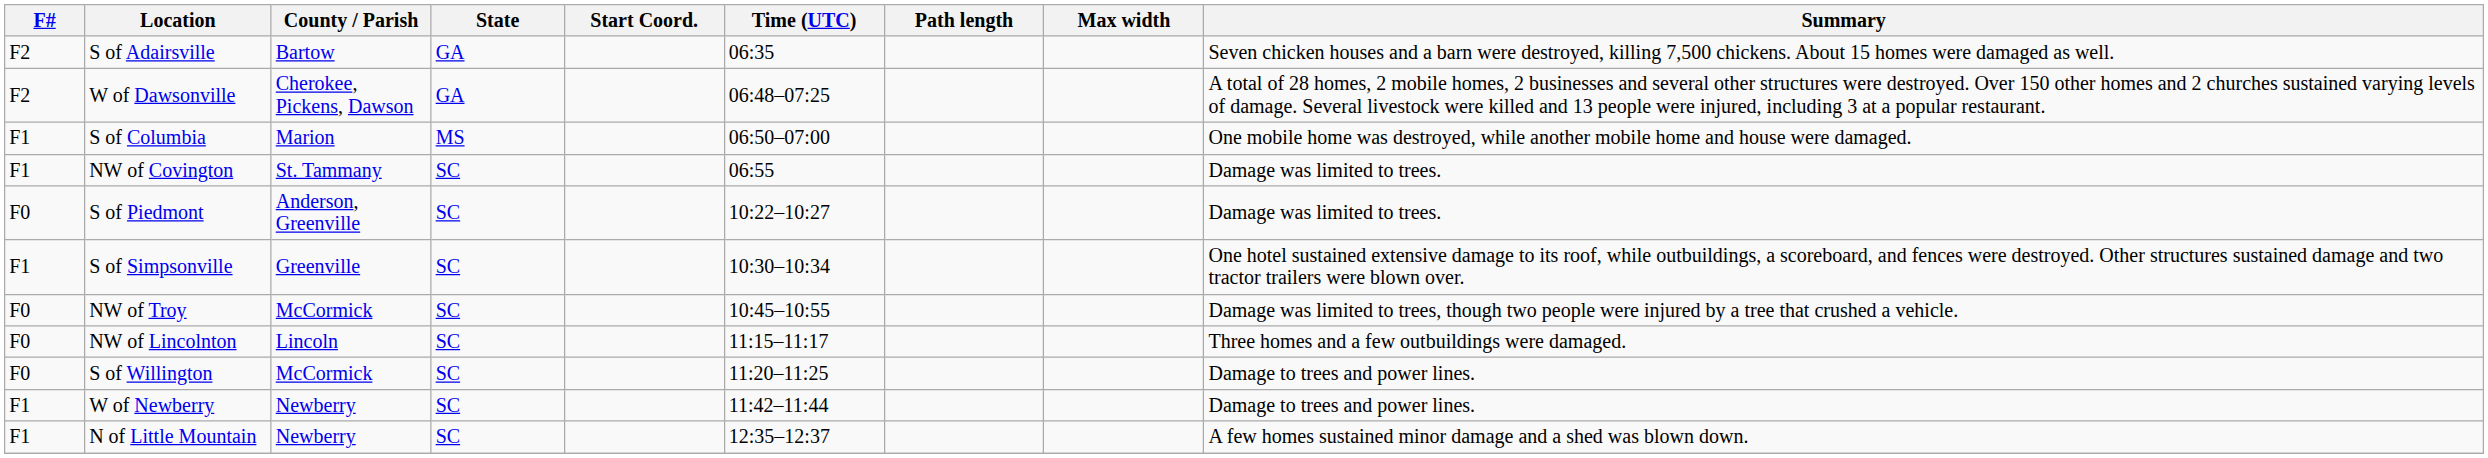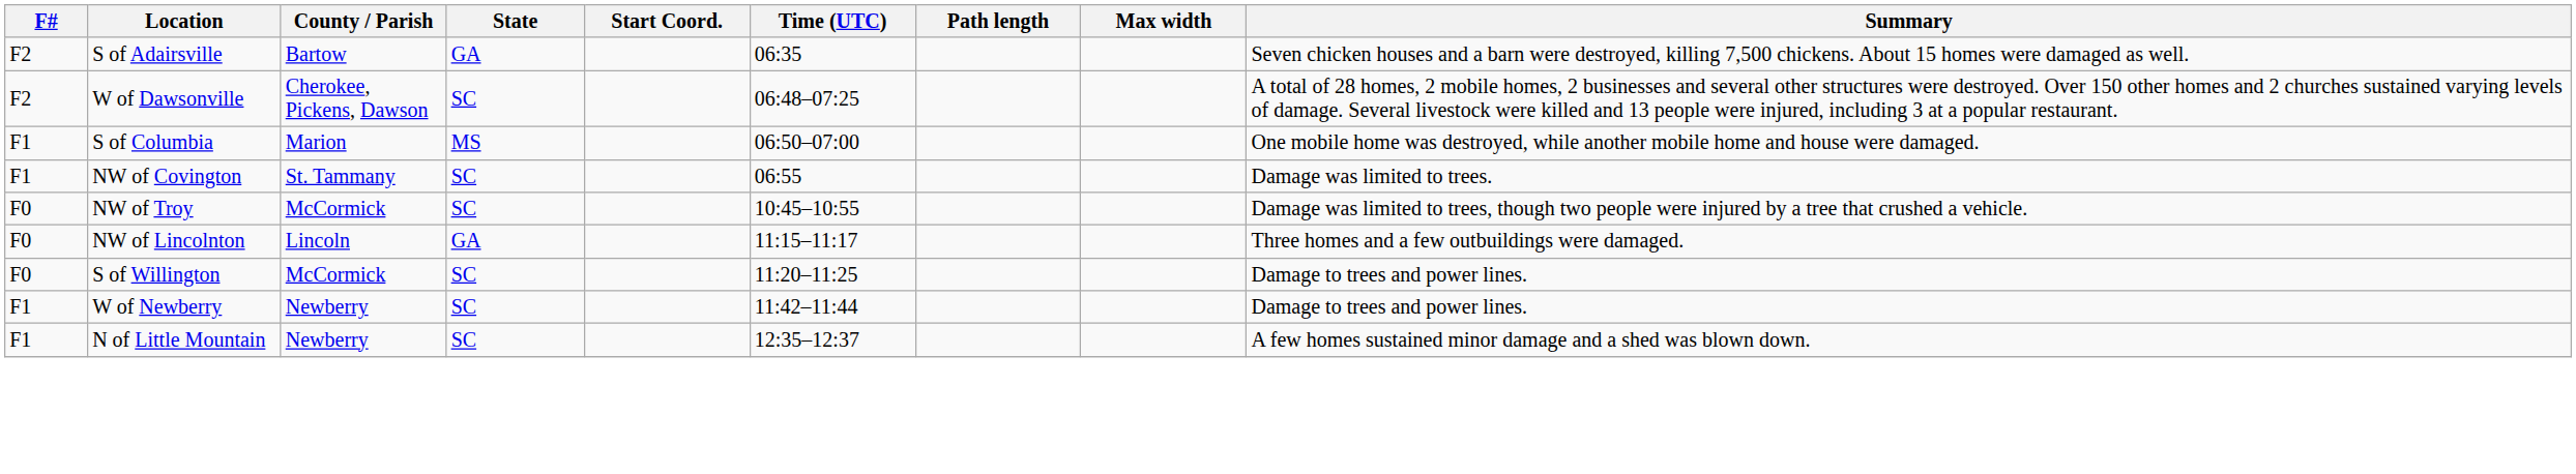W of Dawsonville | State: GA -> SC
- row: F0 | S of Piedmont | Anderson, Greenville | SC | 10:22–10:27 | Damage was limited to trees.
- row: F1 | S of Simpsonville | Greenville | SC | 10:30–10:34 | One hotel sustained extensive damage to its roof, while outbuildings, a scoreboard, and fences were destroyed. Other structures sustained damage and two tractor trailers were blown over.
NW of Lincolnton | State: SC -> GA
